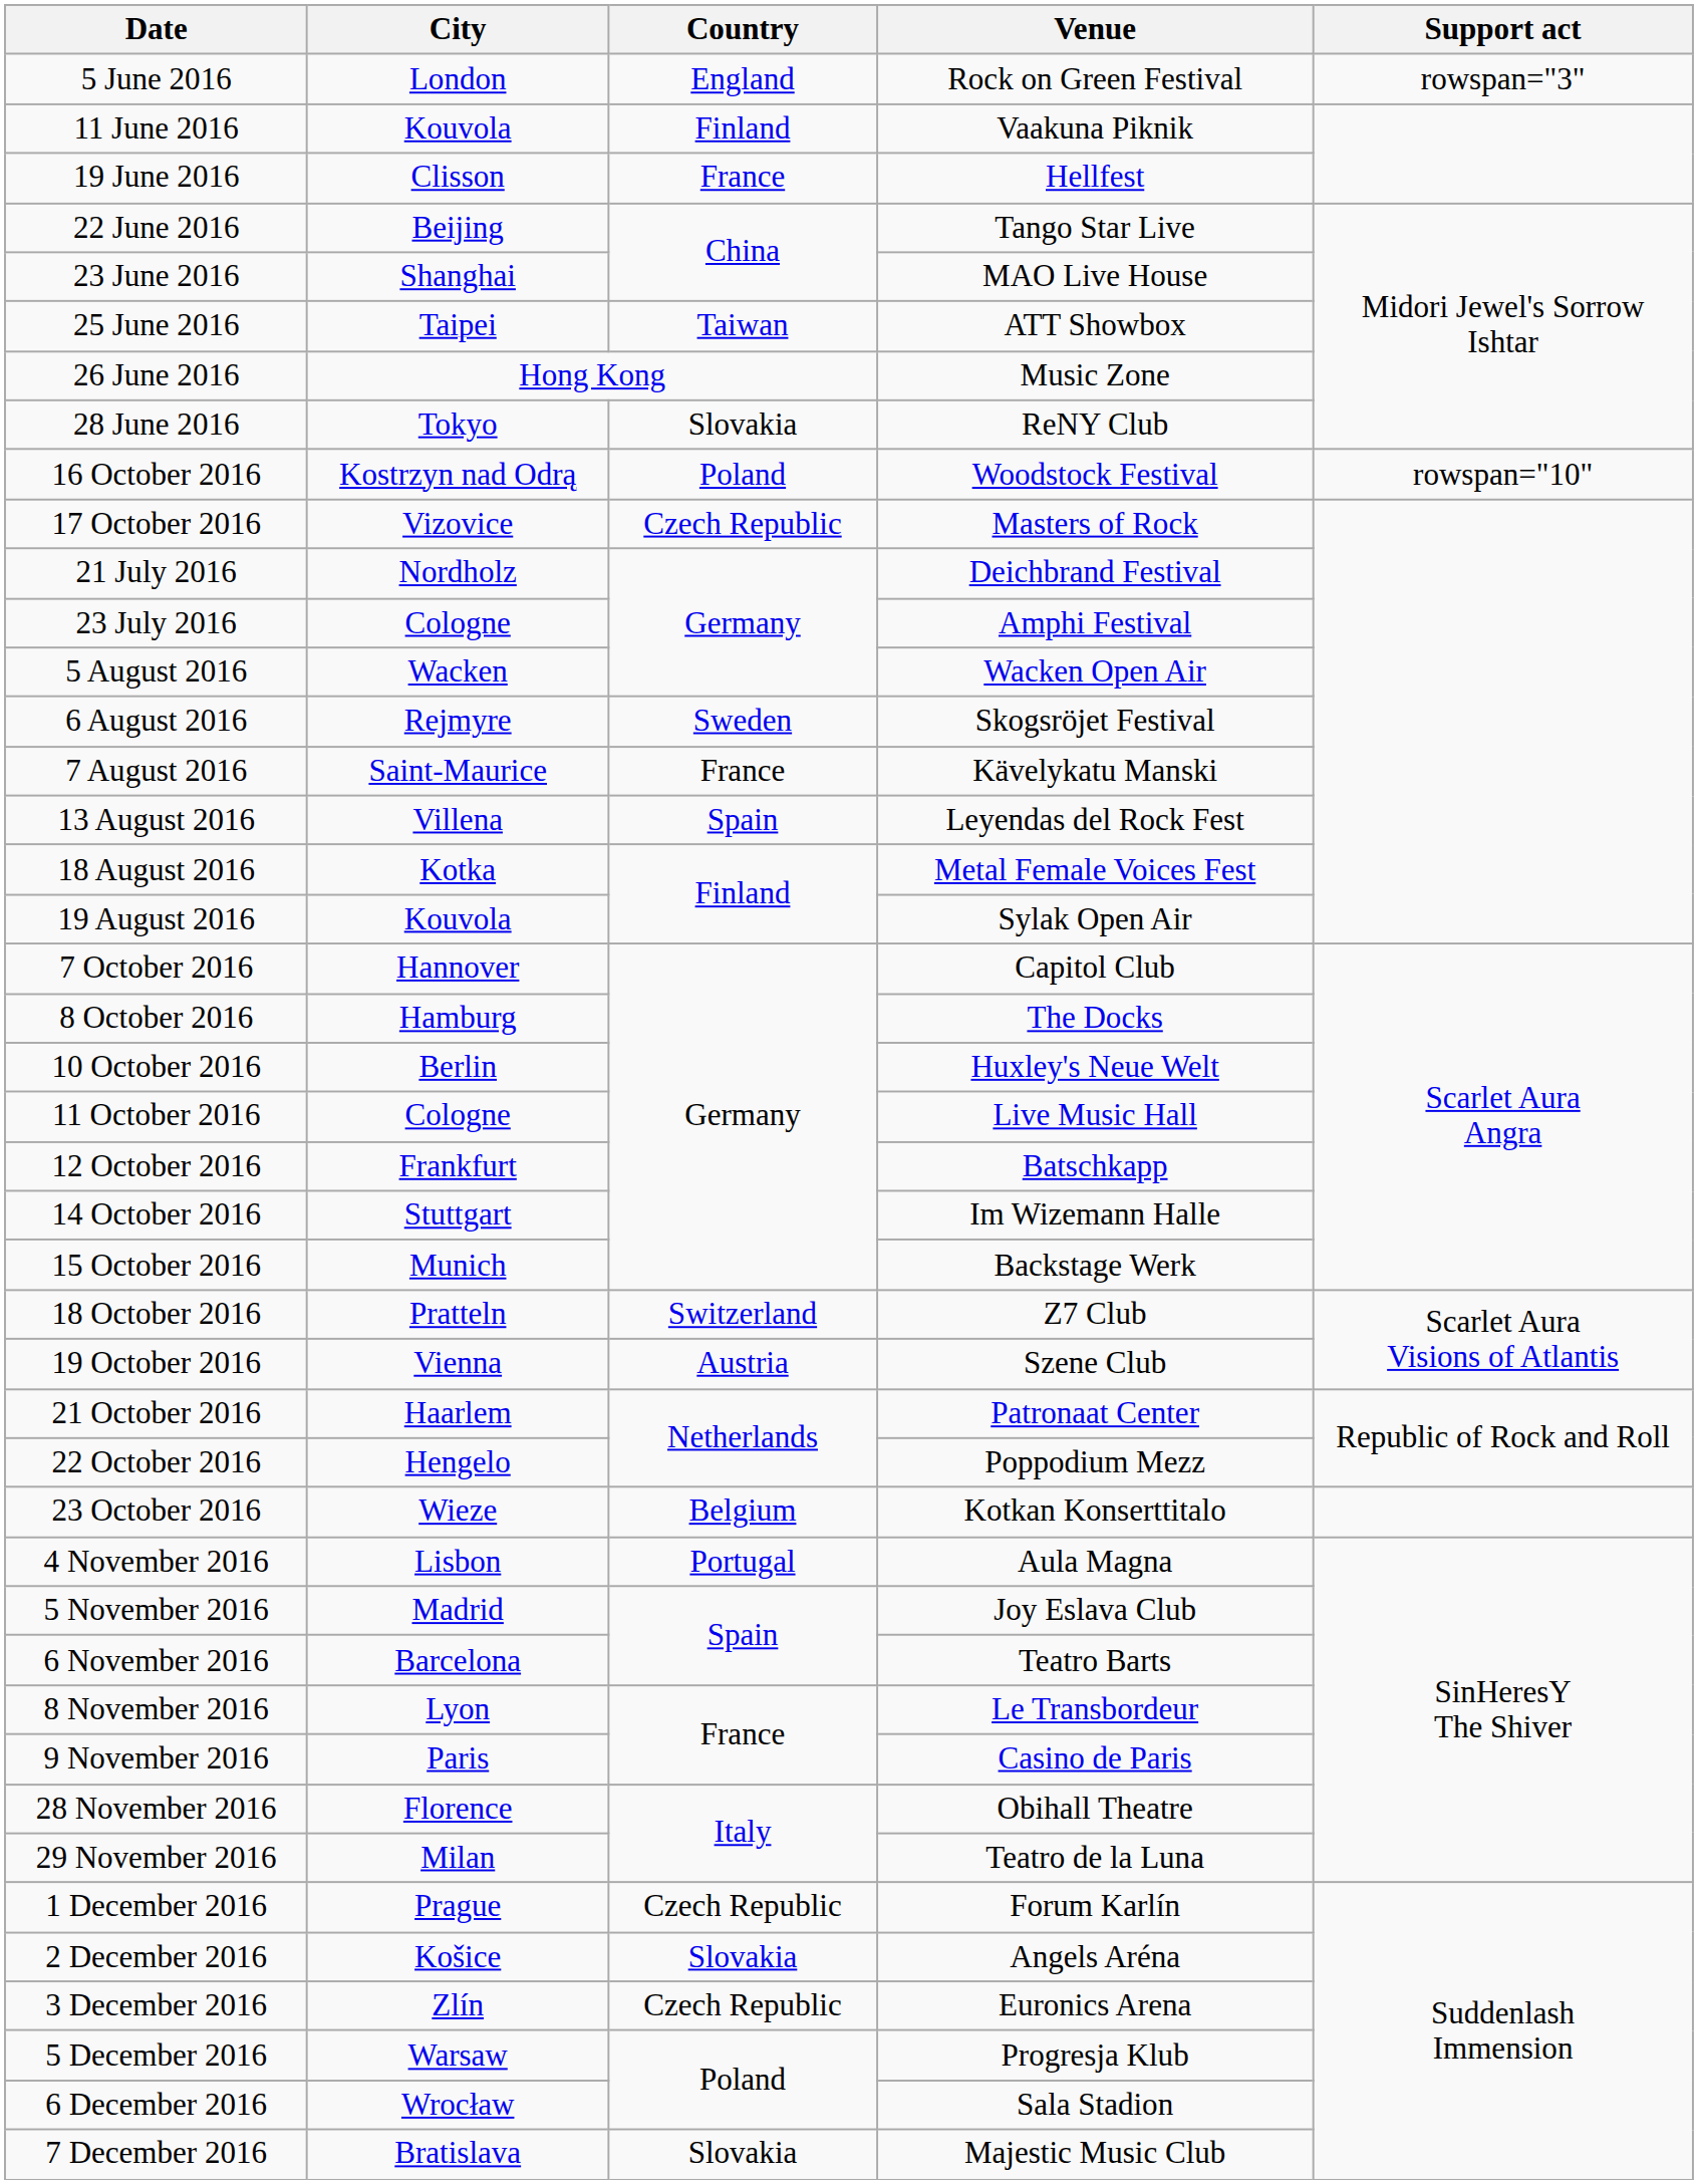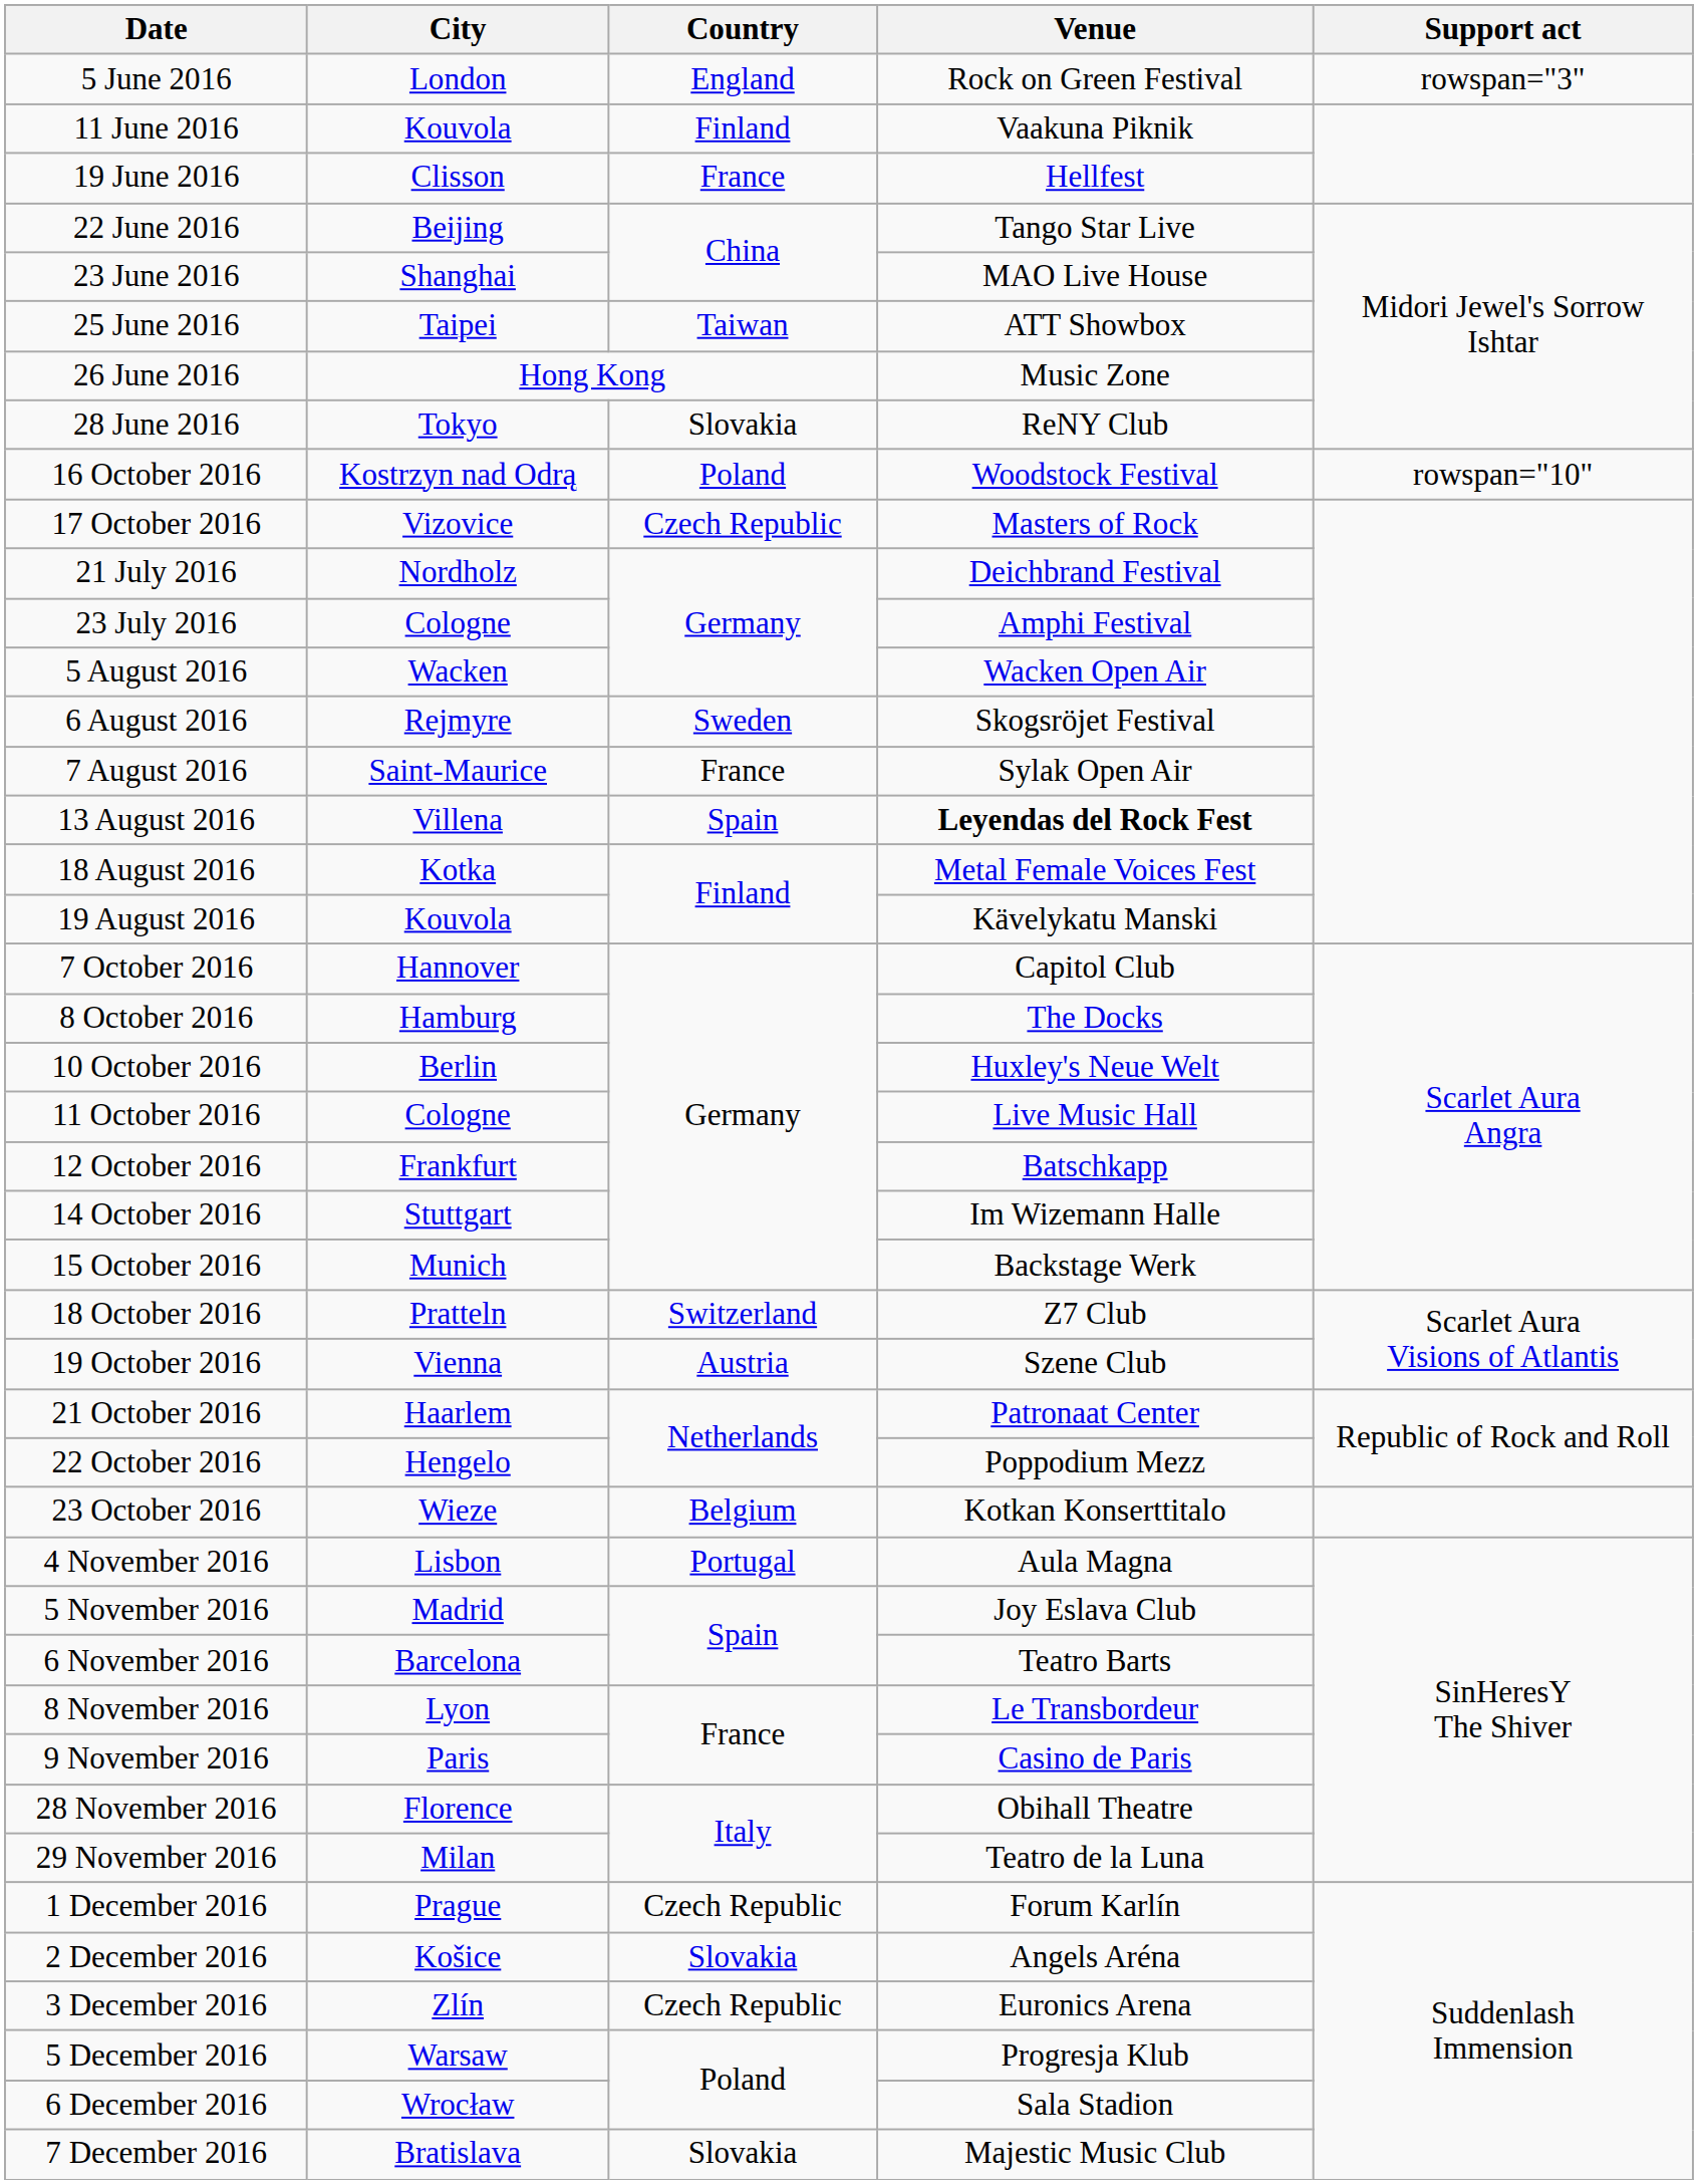7 August 2016 | Venue: Kävelykatu Manski -> Sylak Open Air
13 August 2016 | Venue: normal -> bold
19 August 2016 | Venue: Sylak Open Air -> Kävelykatu Manski
